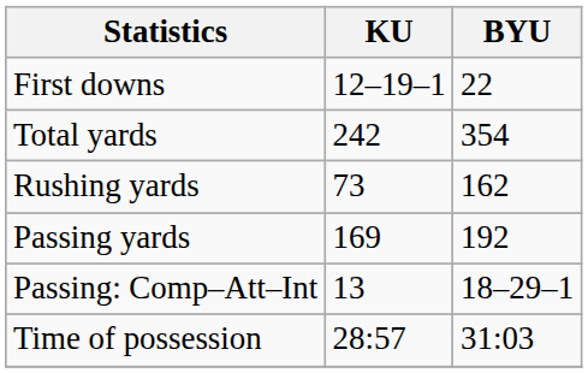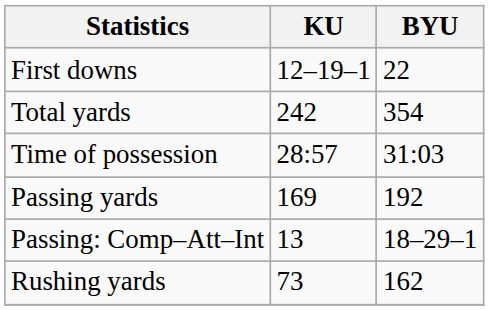rows swapped: Rushing yards <-> Time of possession
